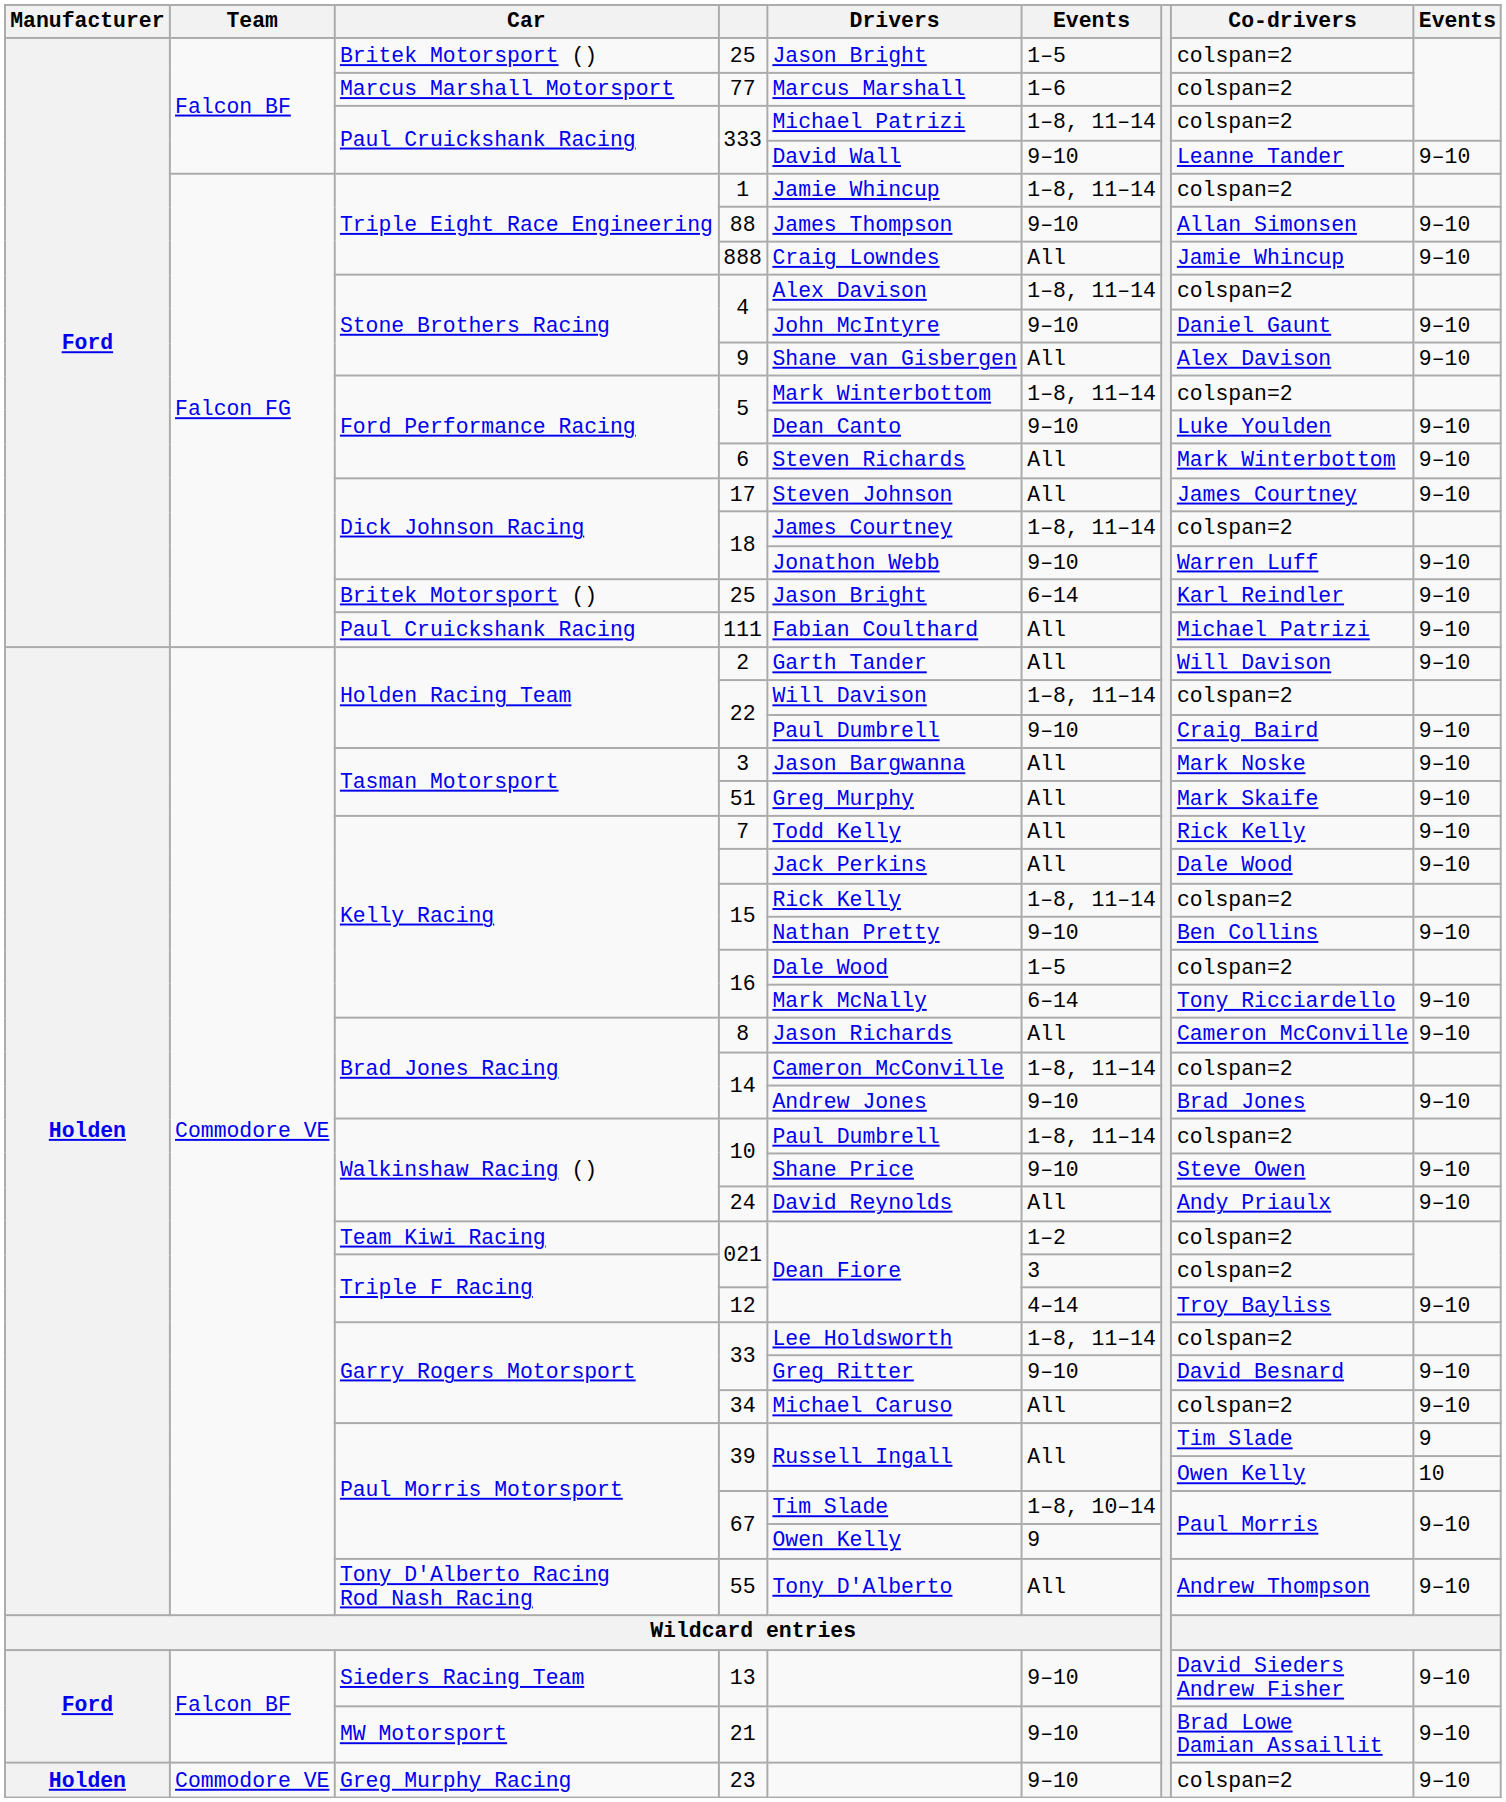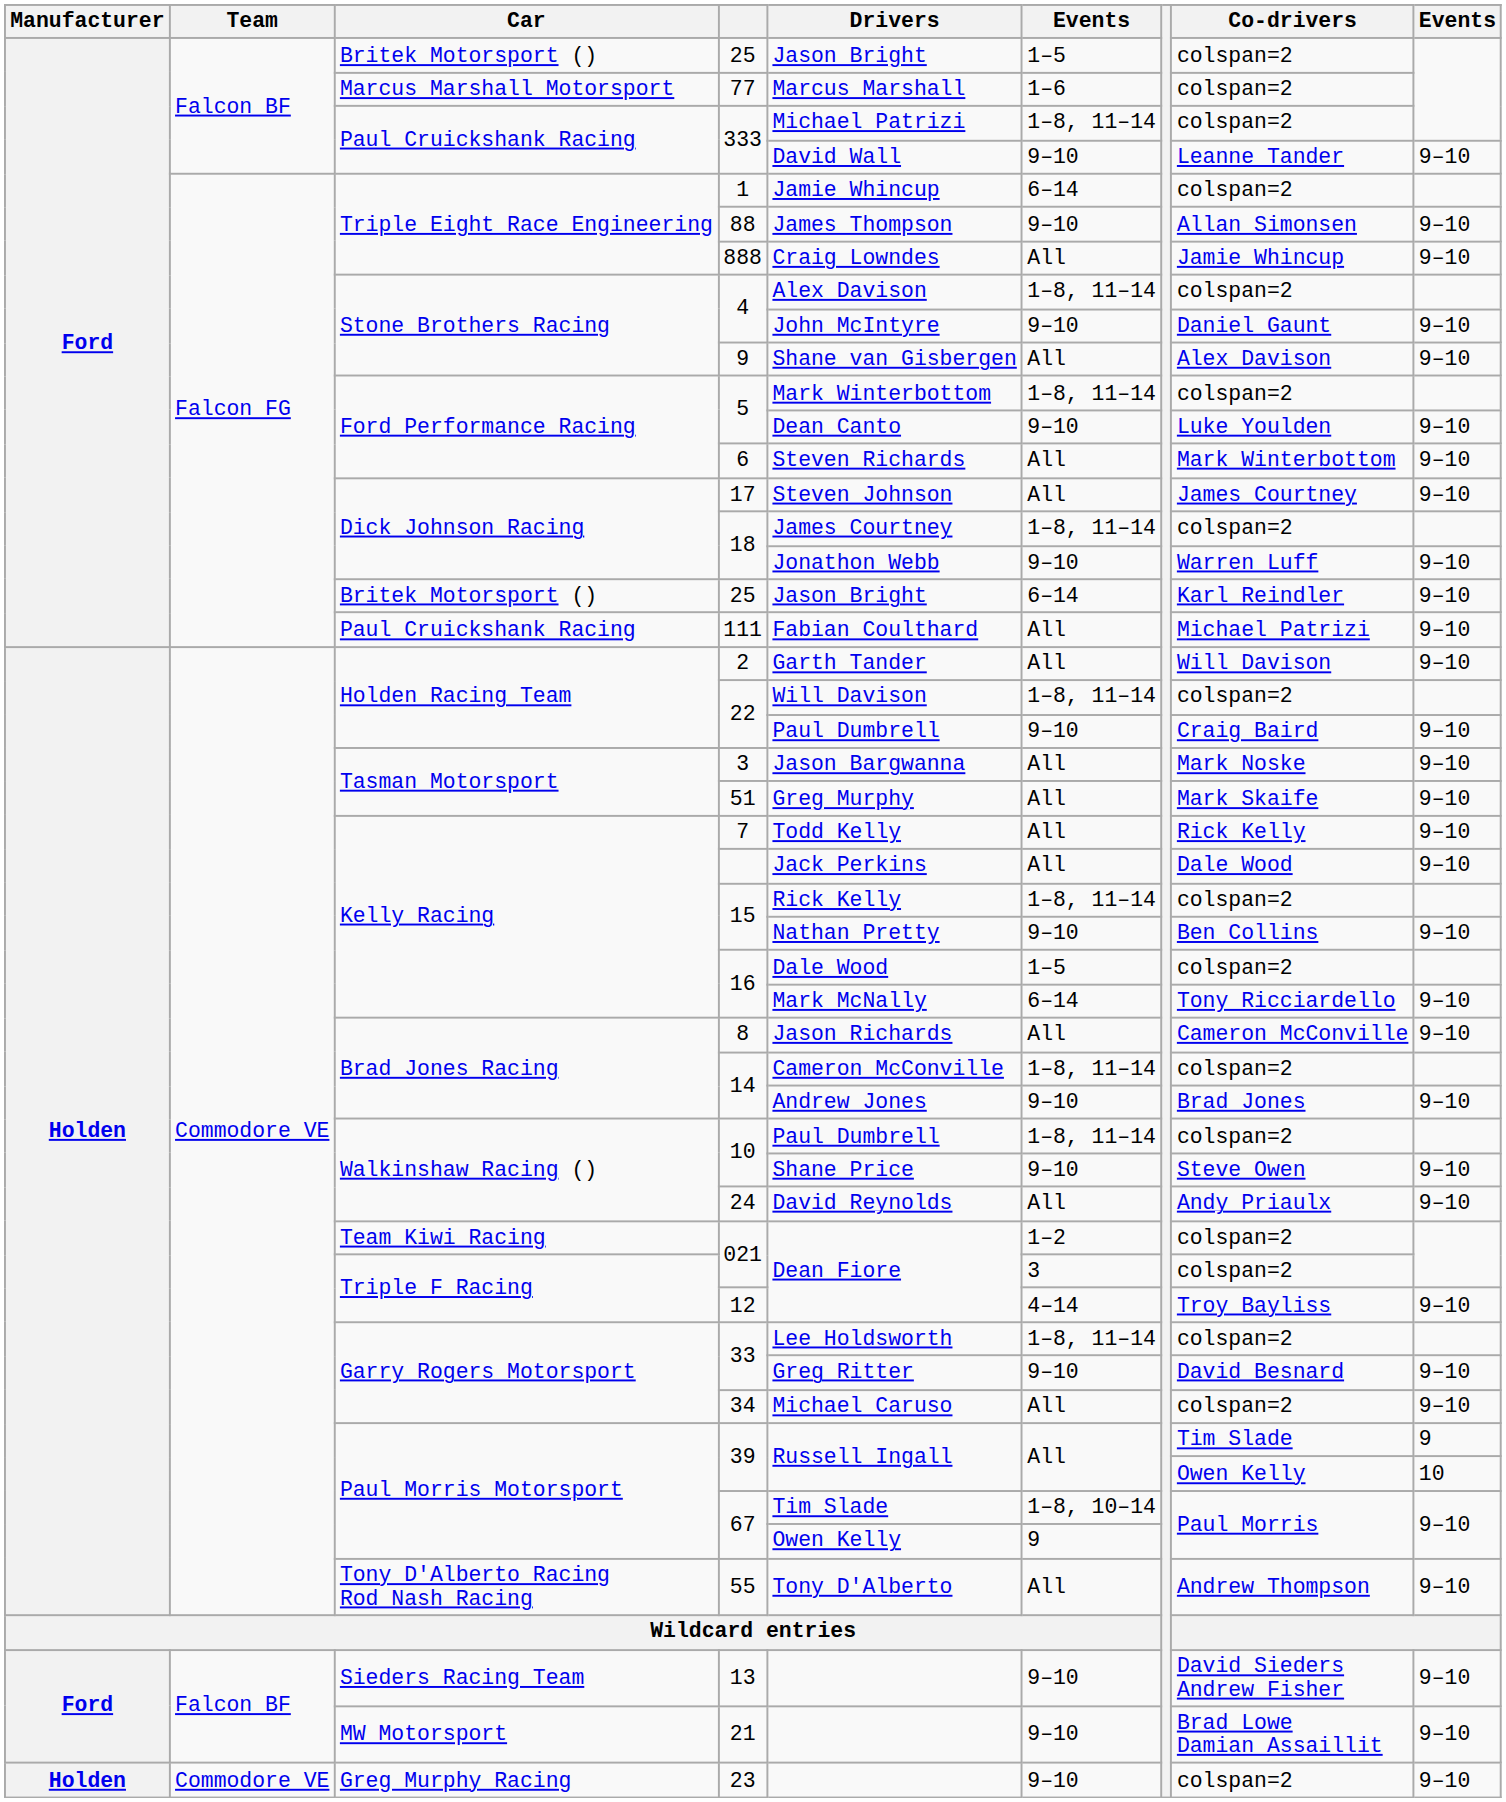1 | column 6: 1–8, 11–14 -> 6–14
